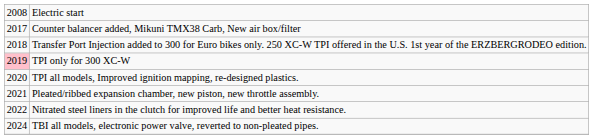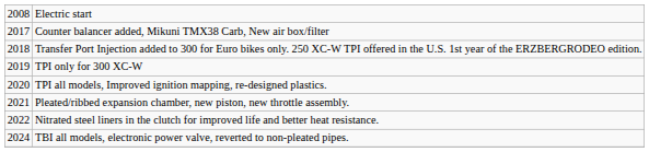TPI only for 300 XC-W | column 1: pink background -> no background
